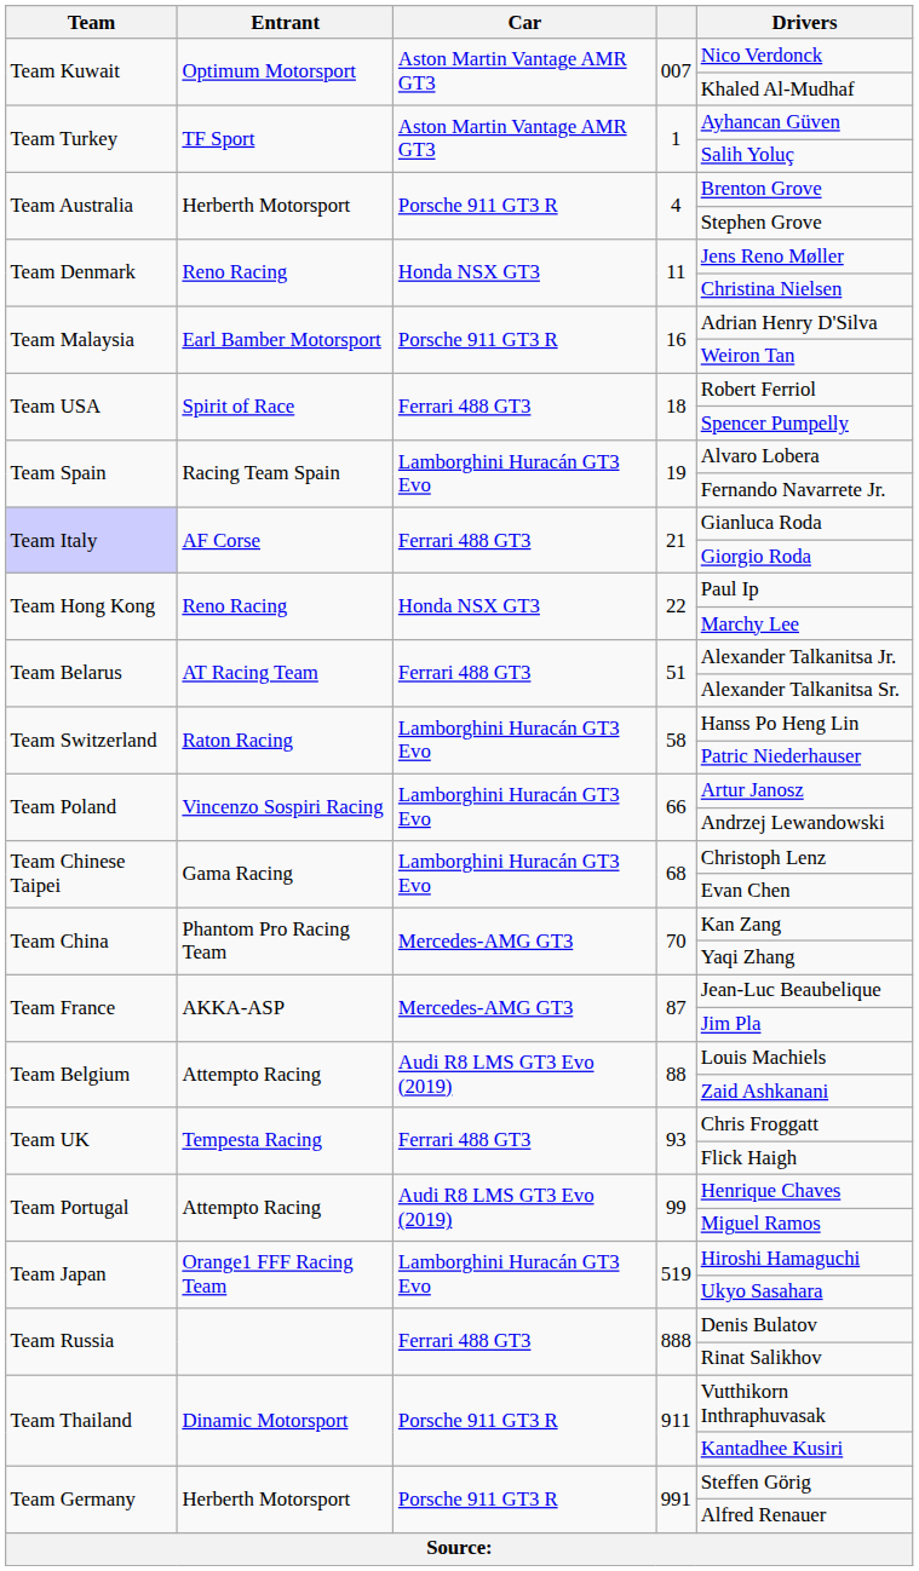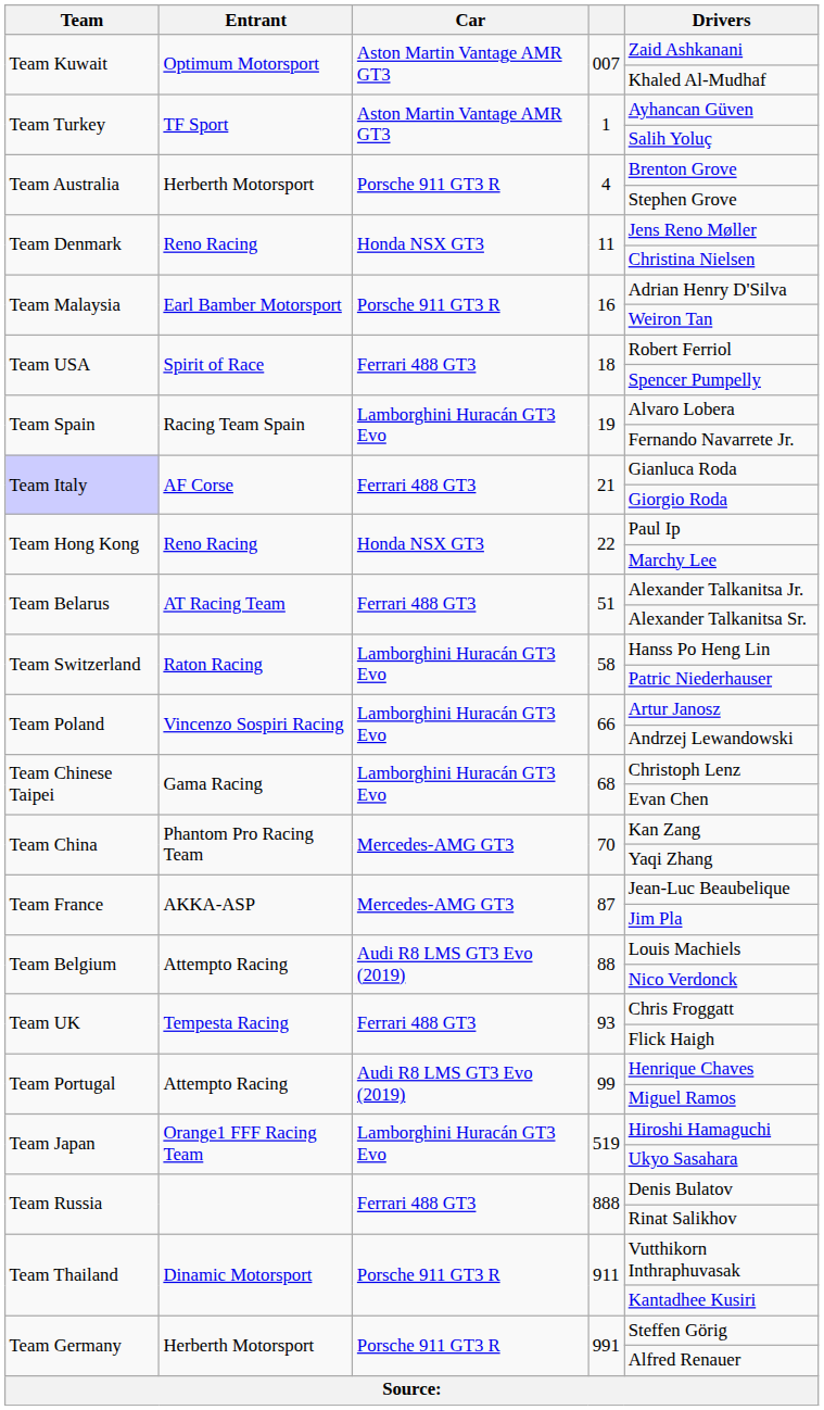row 2 | Drivers: Nico Verdonck -> Zaid Ashkanani
row 33 | Drivers: Zaid Ashkanani -> Nico Verdonck
